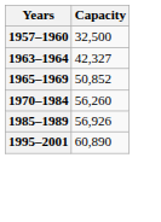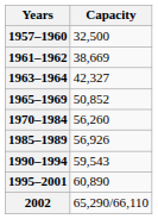+ row: 1961–1962 | 38,669
+ row: 1990–1994 | 59,543
+ row: 2002 | 65,290/66,110
